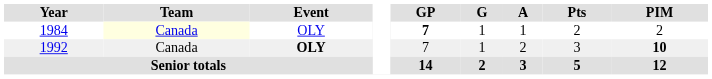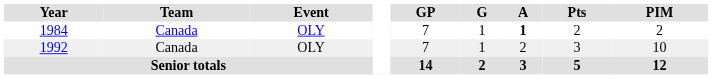1984 | Team: lightyellow background -> no background
1984 | GP: bold -> normal
1984 | A: normal -> bold
1992 | Event: bold -> normal
1992 | PIM: bold -> normal
